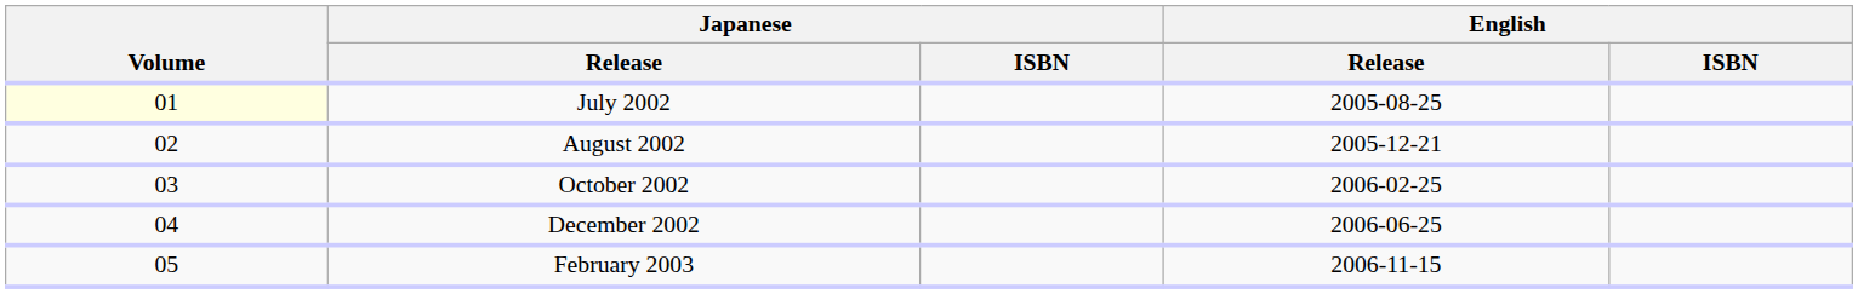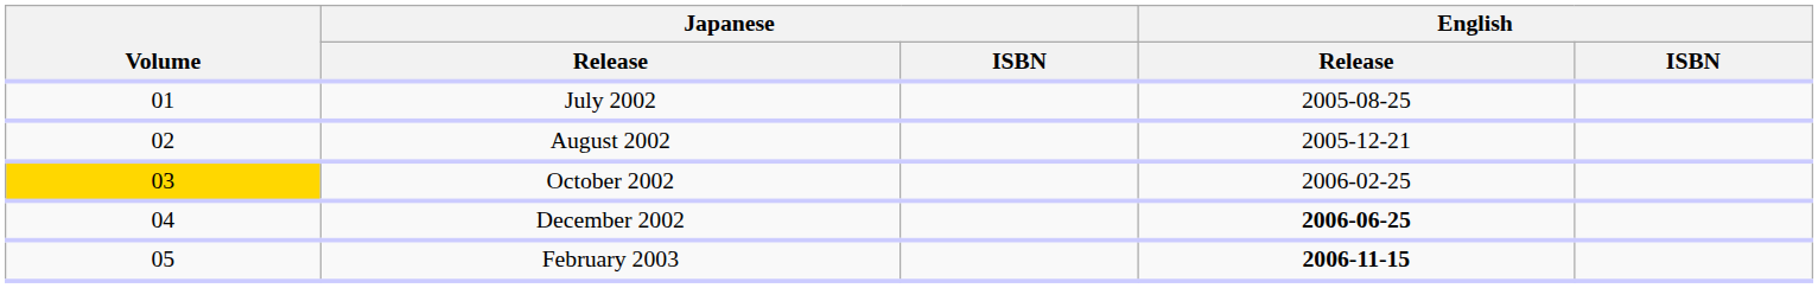July 2002 | Volume: lightyellow background -> no background
October 2002 | Volume: no background -> gold background
December 2002 | English / Release: normal -> bold
February 2003 | English / Release: normal -> bold
